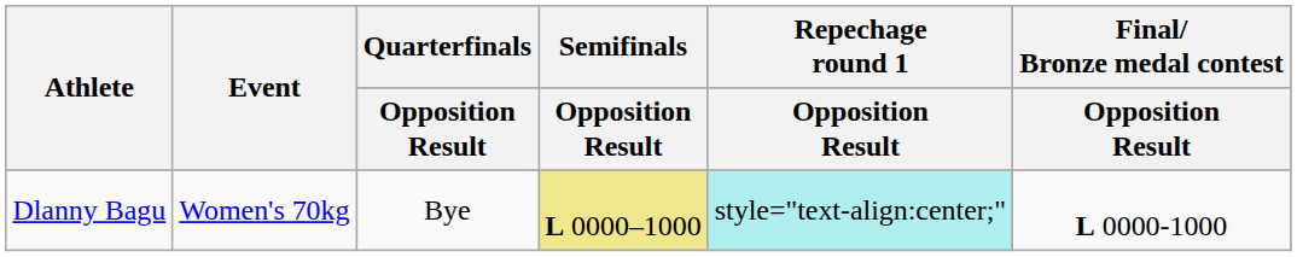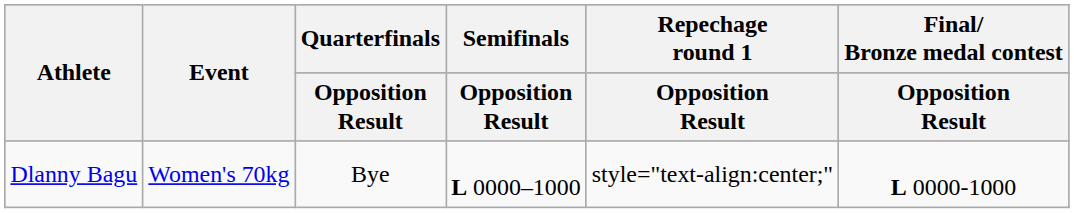Dlanny Bagu | Semifinals / Opposition Result: khaki background -> no background
Dlanny Bagu | Repechage round 1 / Opposition Result: paleturquoise background -> no background
